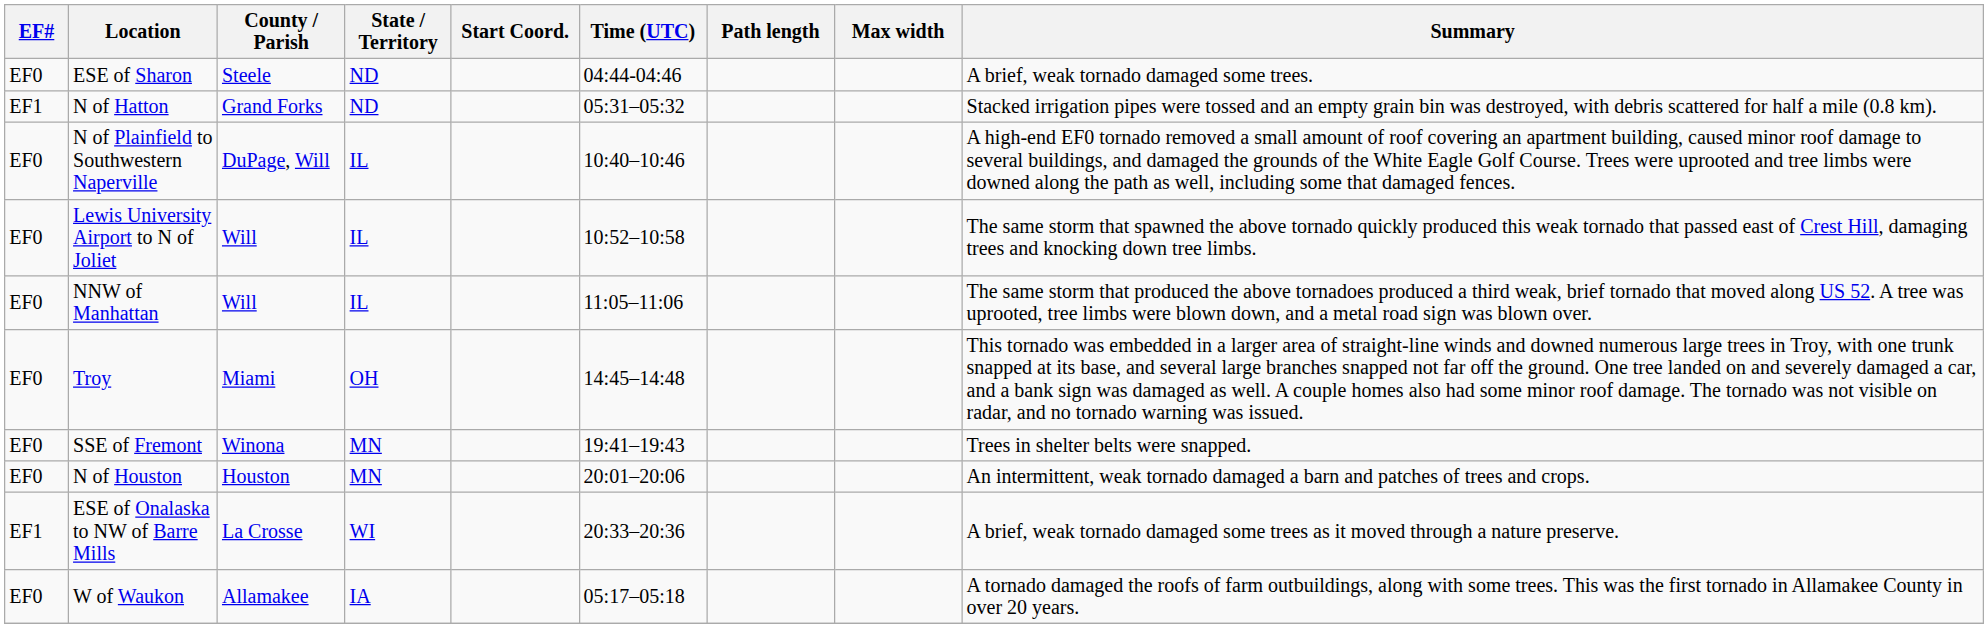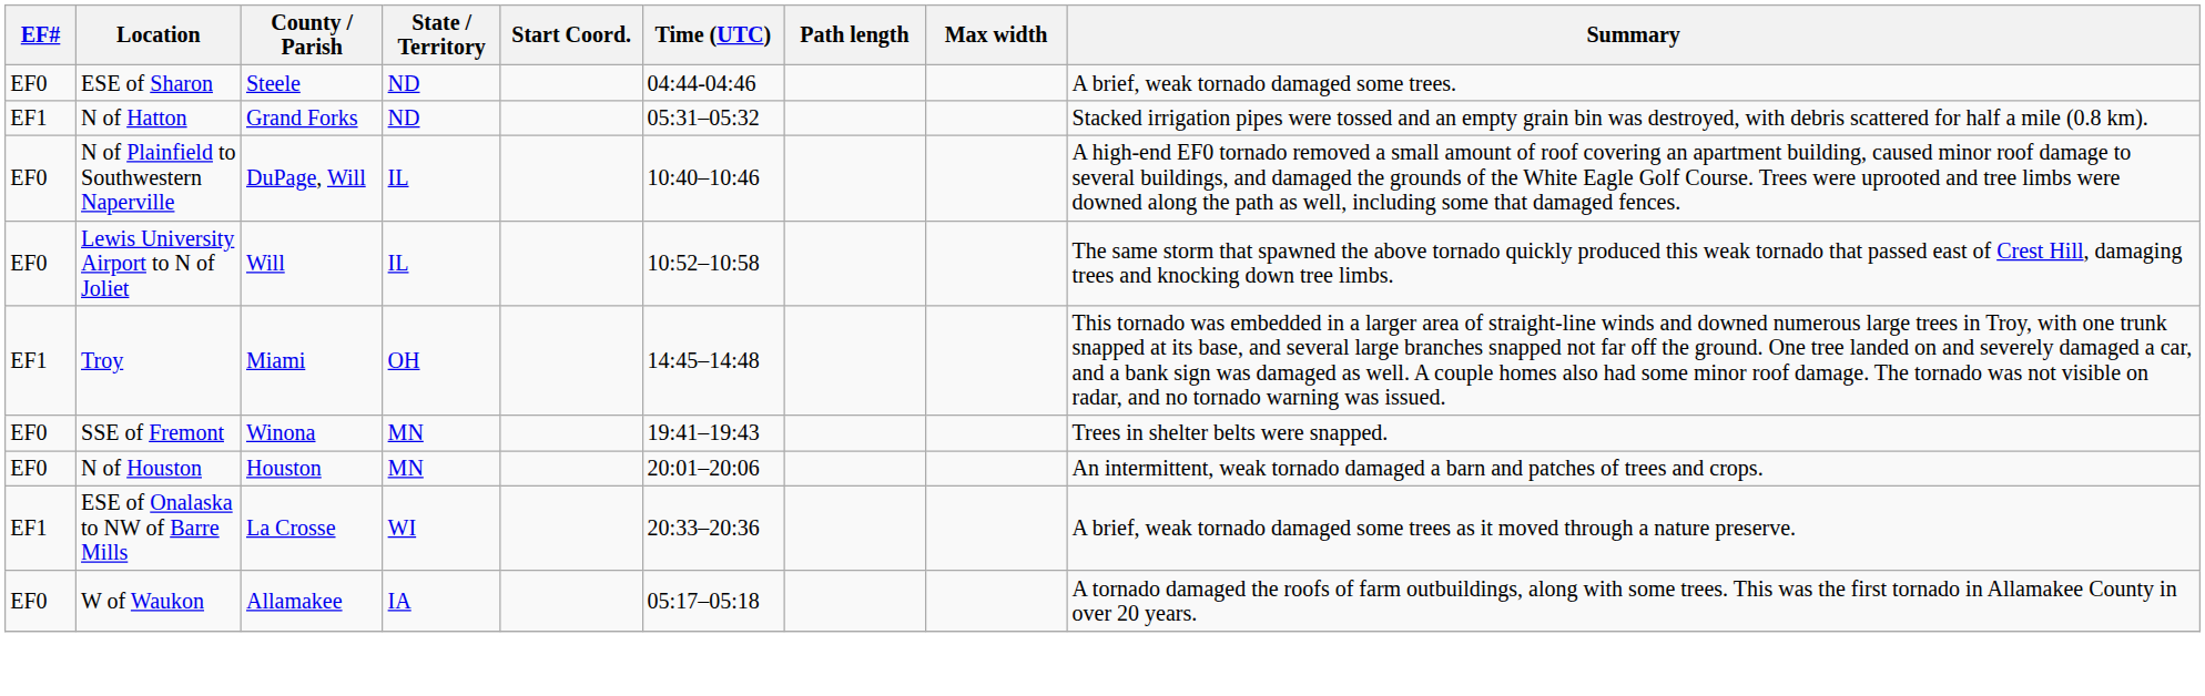- row: EF0 | NNW of Manhattan | Will | IL | 11:05–11:06 | The same storm that produced the above tornadoes produced a third weak, brief tornado that moved along US 52. A tree was uprooted, tree limbs were blown down, and a metal road sign was blown over.
Troy | EF#: EF0 -> EF1
